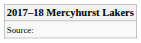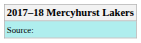row 2 | column 1: no background -> paleturquoise background
